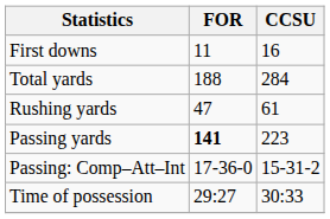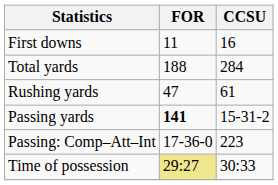Passing yards | CCSU: 223 -> 15-31-2
Passing: Comp–Att–Int | CCSU: 15-31-2 -> 223
Time of possession | FOR: no background -> khaki background
